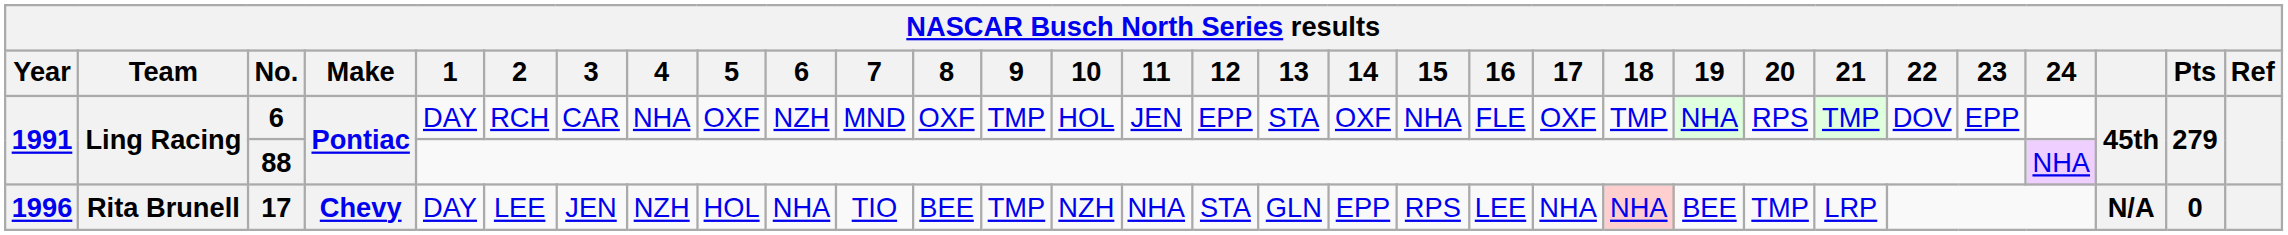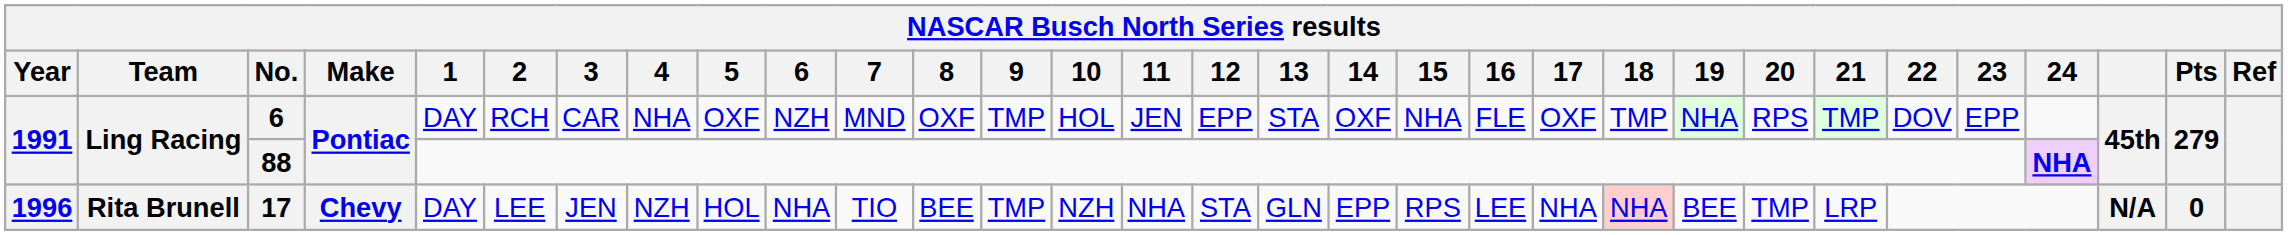88 | 24: normal -> bold
